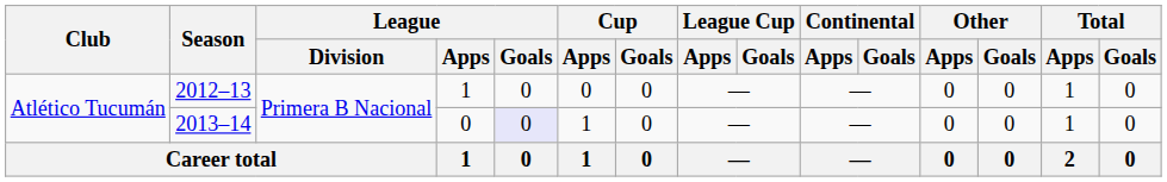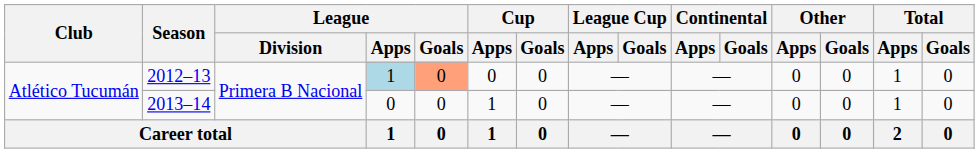2012–13 | League / Apps: no background -> lightblue background
2012–13 | League / Goals: no background -> lightsalmon background
2013–14 | League / Goals: lavender background -> no background
